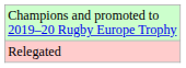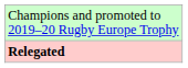row 2 | column 1: normal -> bold
